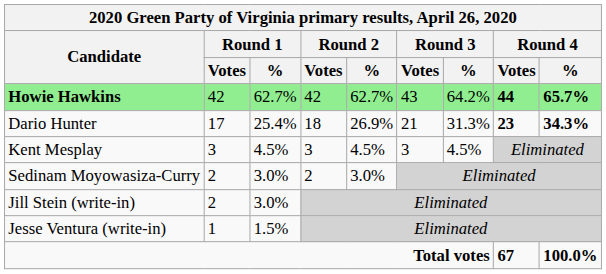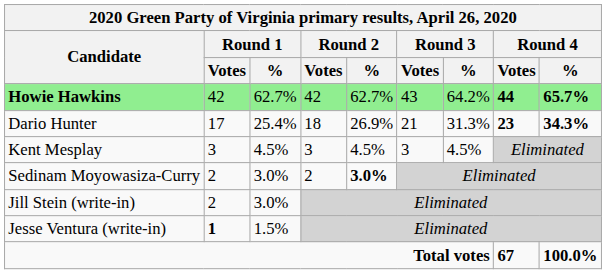Sedinam Moyowasiza-Curry | Round 2 / %: normal -> bold
Jesse Ventura (write-in) | Round 1 / Votes: normal -> bold
